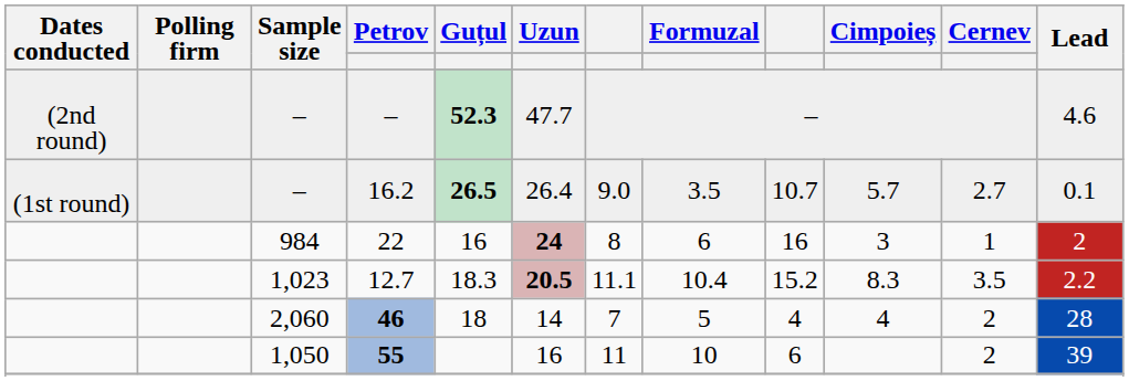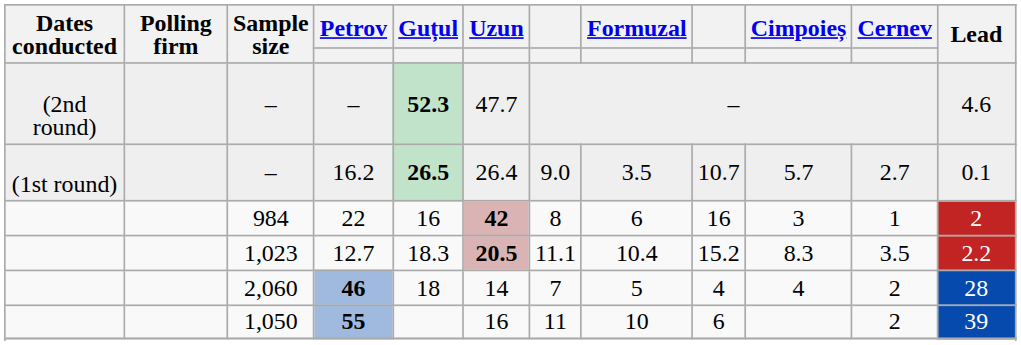22 | Uzun: 24 -> 42
